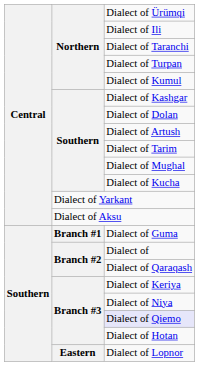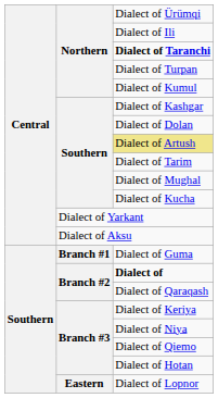Dialect of Taranchi | column 3: normal -> bold
Dialect of Artush | column 3: no background -> khaki background
Dialect of | column 3: normal -> bold
Dialect of Qiemo | column 3: lavender background -> no background
